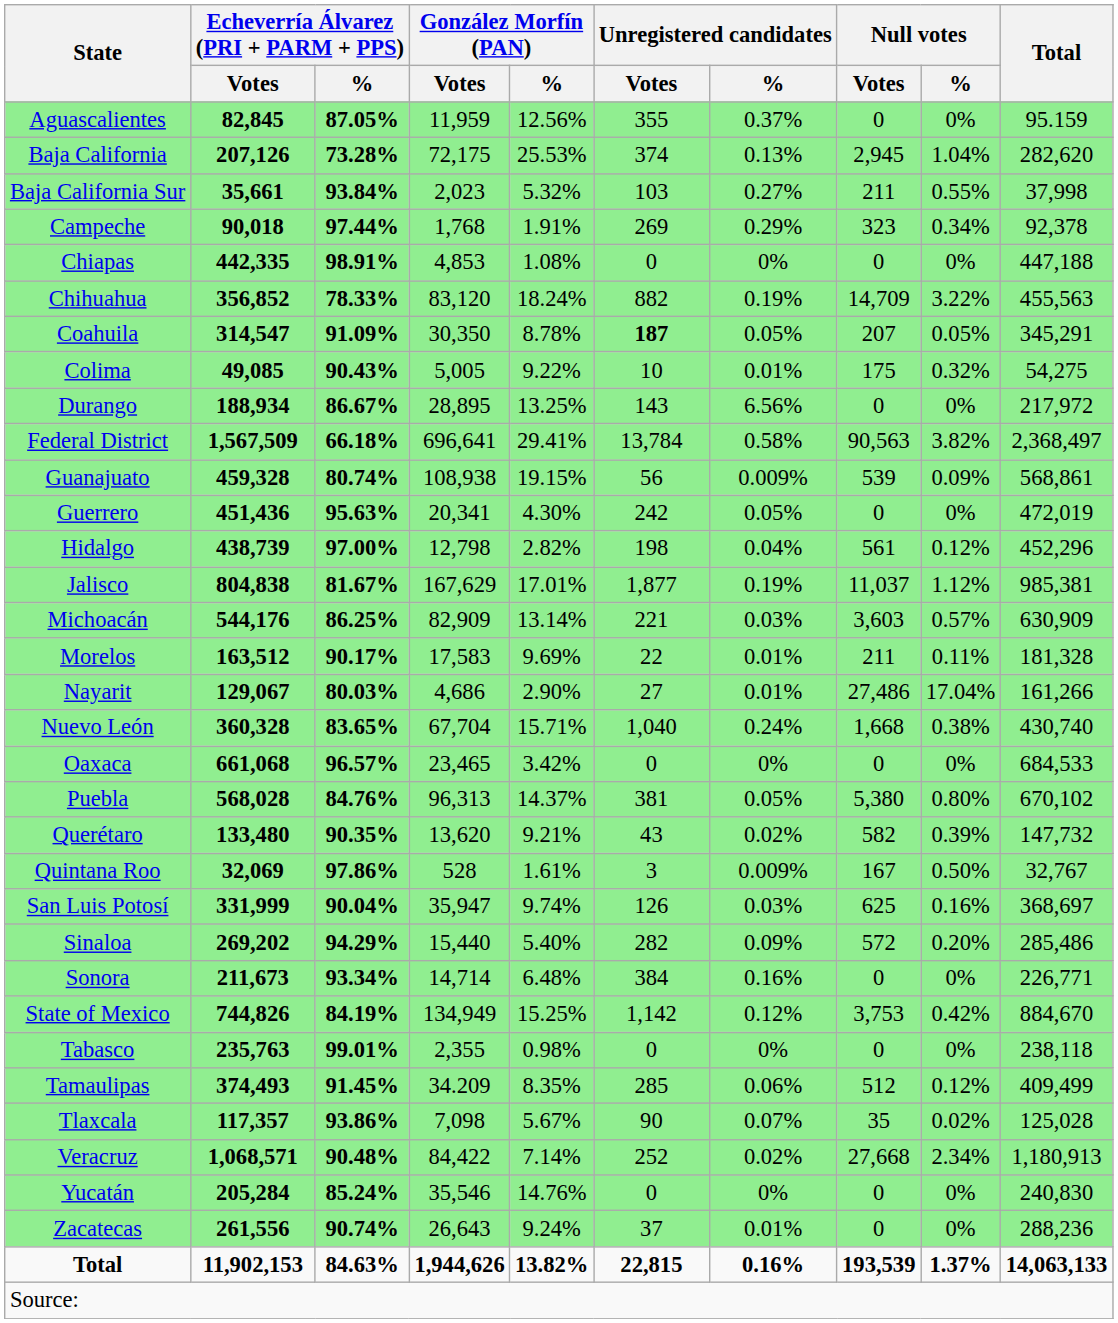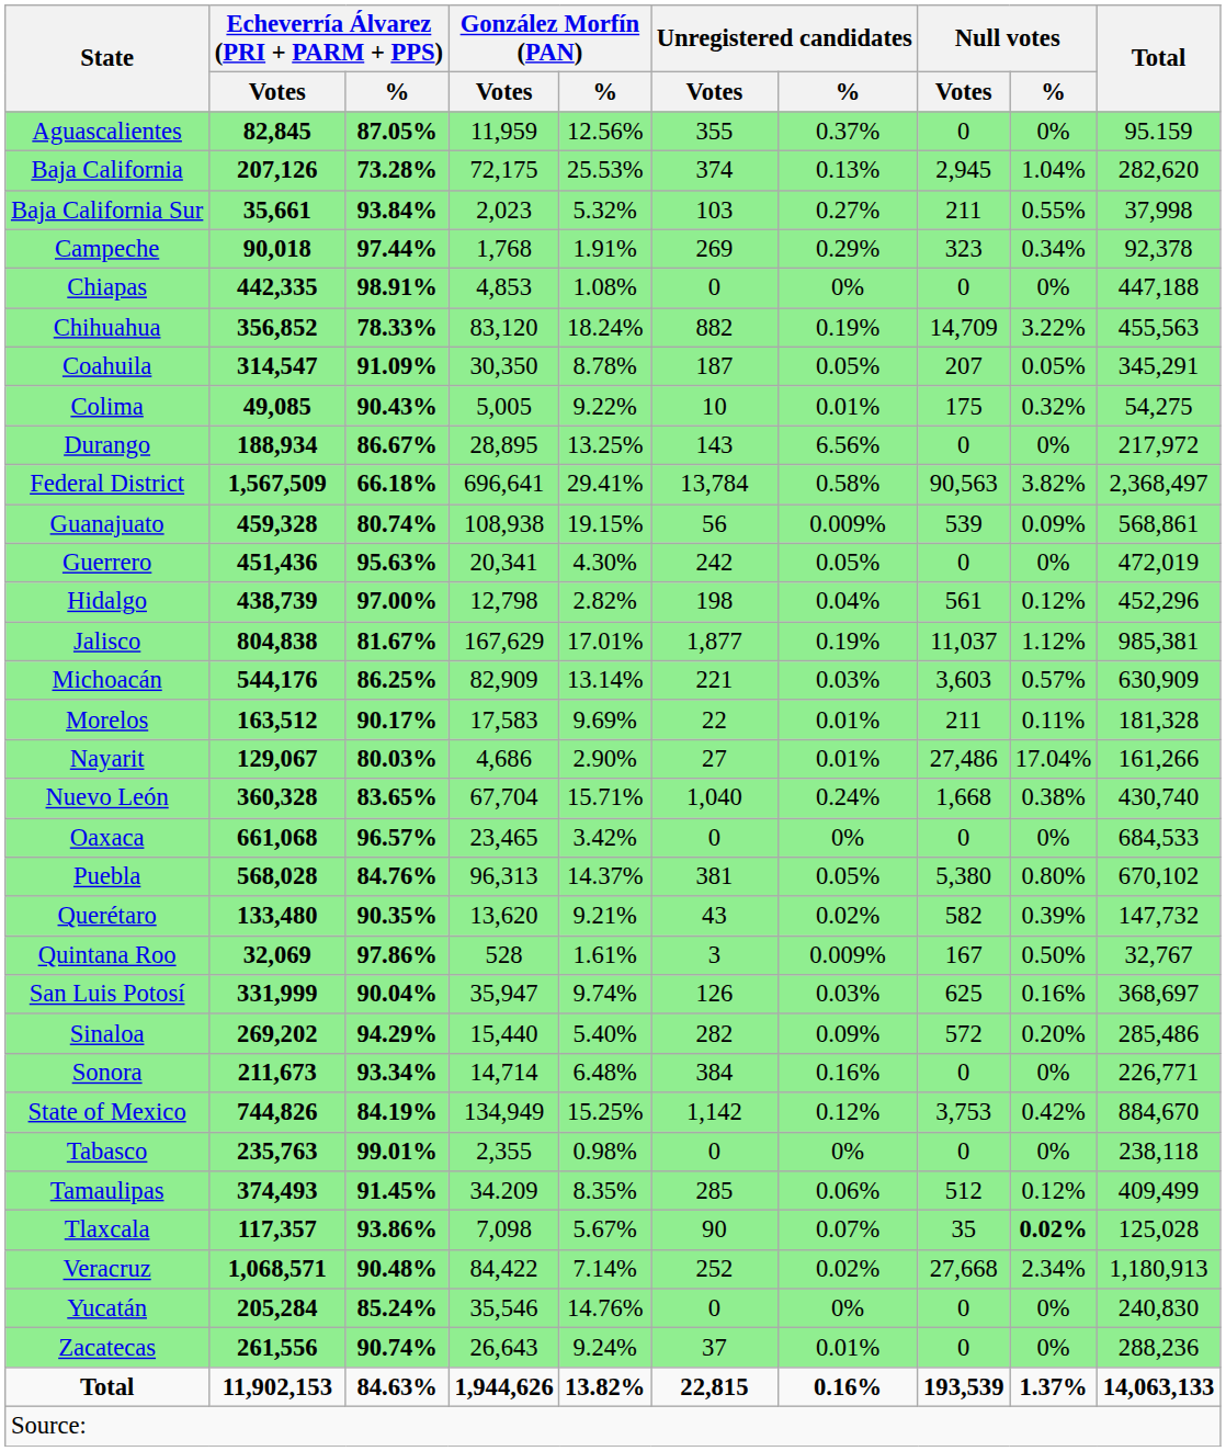Coahuila | Unregistered candidates / Votes: bold -> normal
Tlaxcala | Null votes / %: normal -> bold
